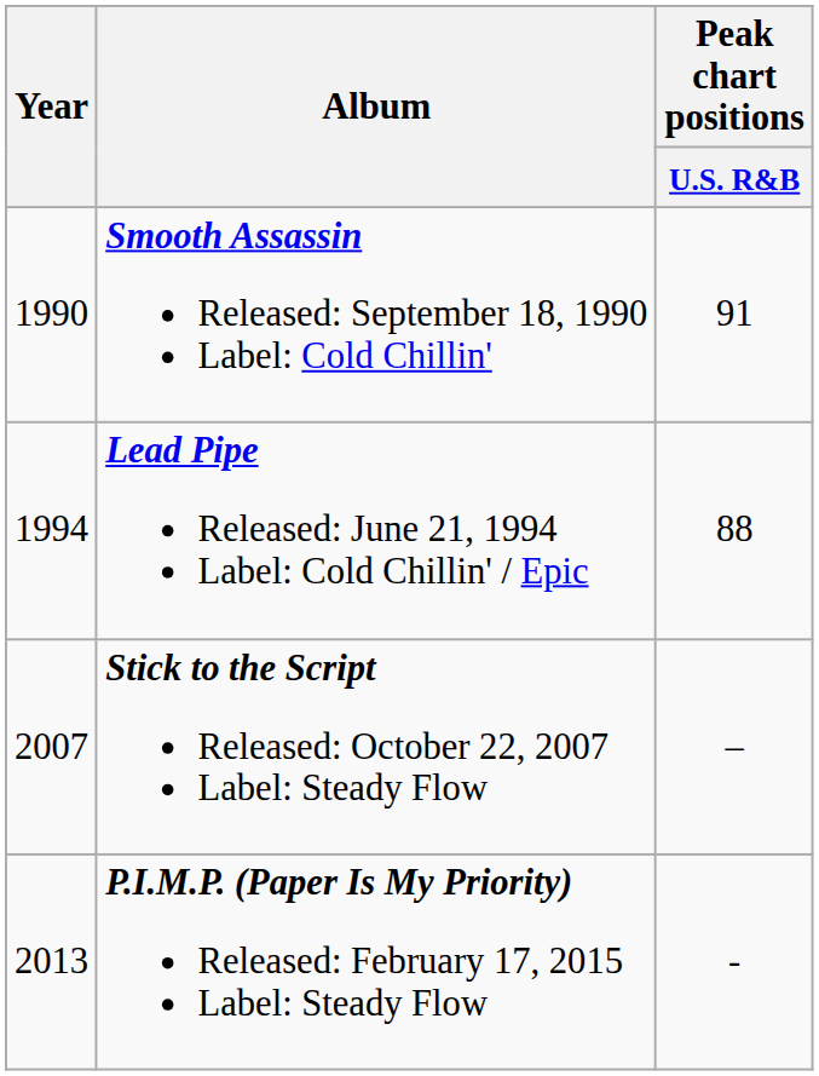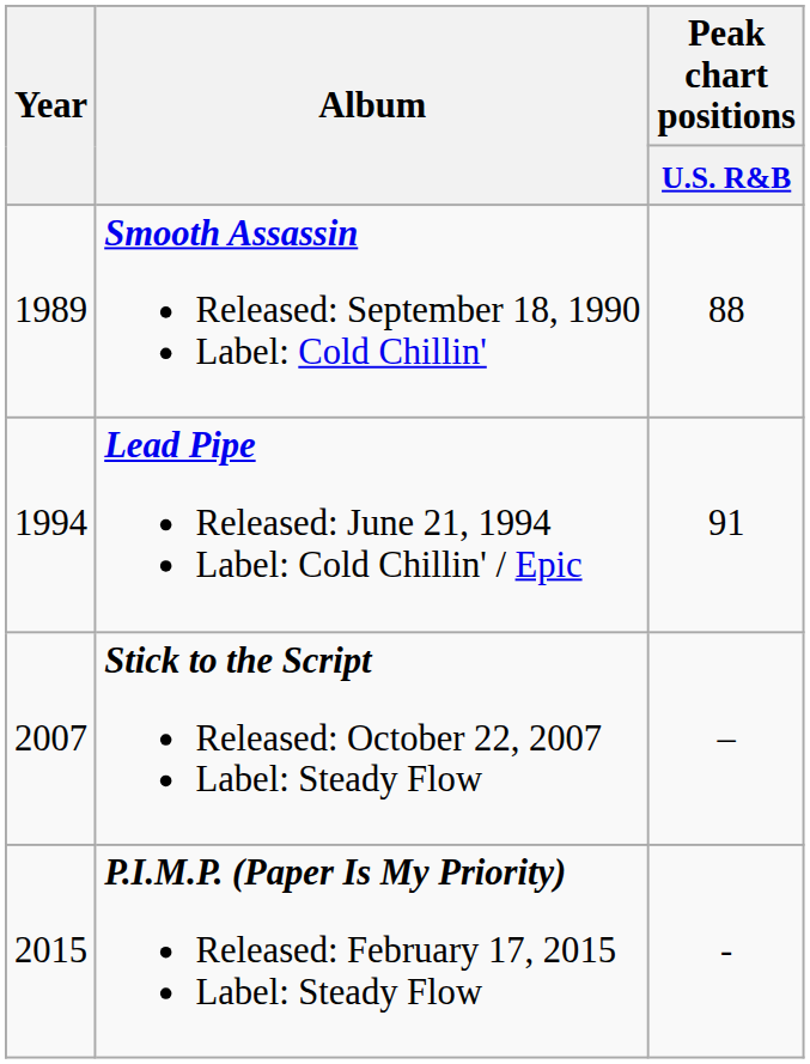row 3 | Year: 1990 -> 1989
row 3 | Peak chart positions / U.S. R&B: 91 -> 88
row 4 | Peak chart positions / U.S. R&B: 88 -> 91
row 6 | Year: 2013 -> 2015
